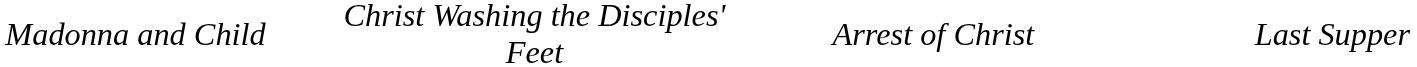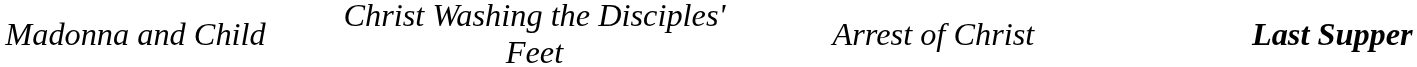Madonna and Child | column 4: normal -> bold
